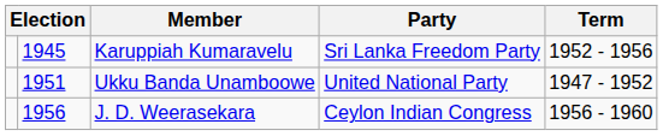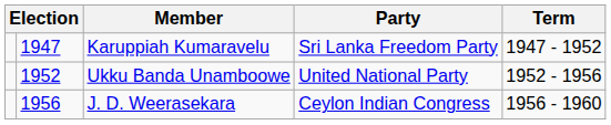Karuppiah Kumaravelu | column 2: 1945 -> 1947
Karuppiah Kumaravelu | Term: 1952 - 1956 -> 1947 - 1952
Ukku Banda Unamboowe | column 2: 1951 -> 1952
Ukku Banda Unamboowe | Term: 1947 - 1952 -> 1952 - 1956
